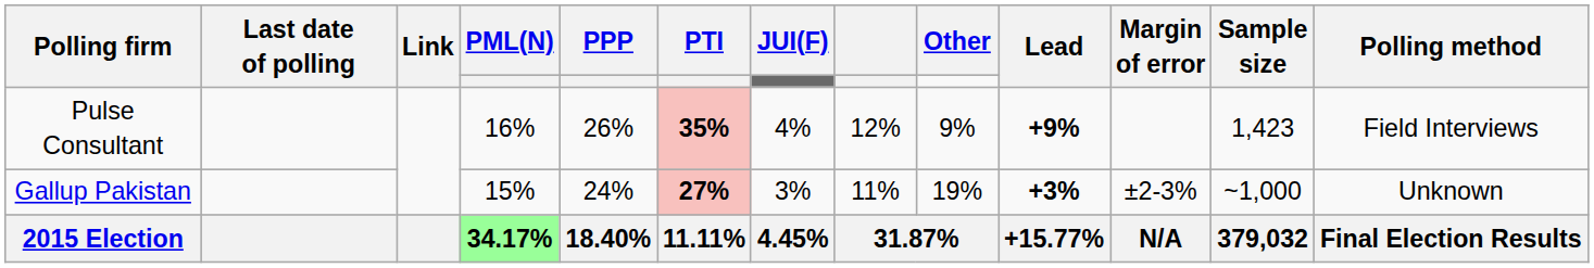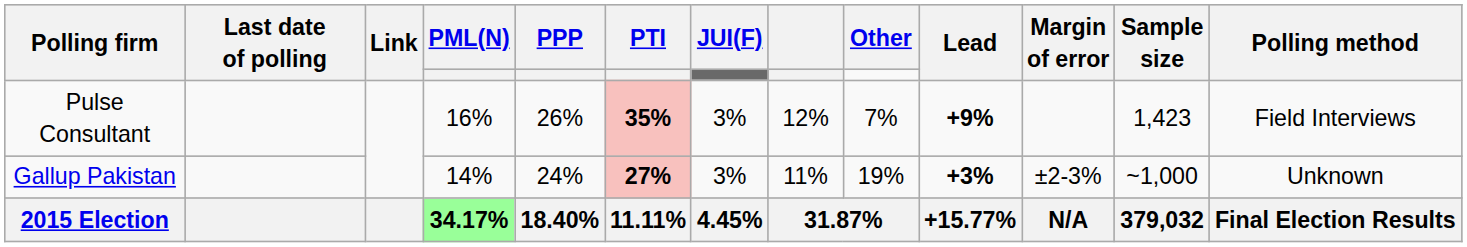Pulse Consultant | JUI(F): 4% -> 3%
Pulse Consultant | Other: 9% -> 7%
Gallup Pakistan | PML(N): 15% -> 14%
